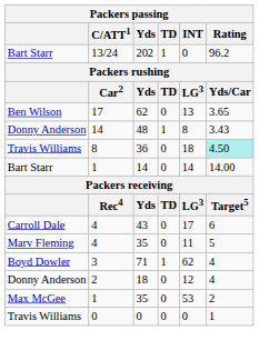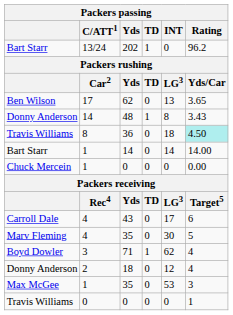+ row: Chuck Mercein | 1 | 0 | 0 | 0 | 0.00
Marv Fleming / 35 | INT: 11 -> 30
Max McGee / 35 | Rating: 2 -> 3
